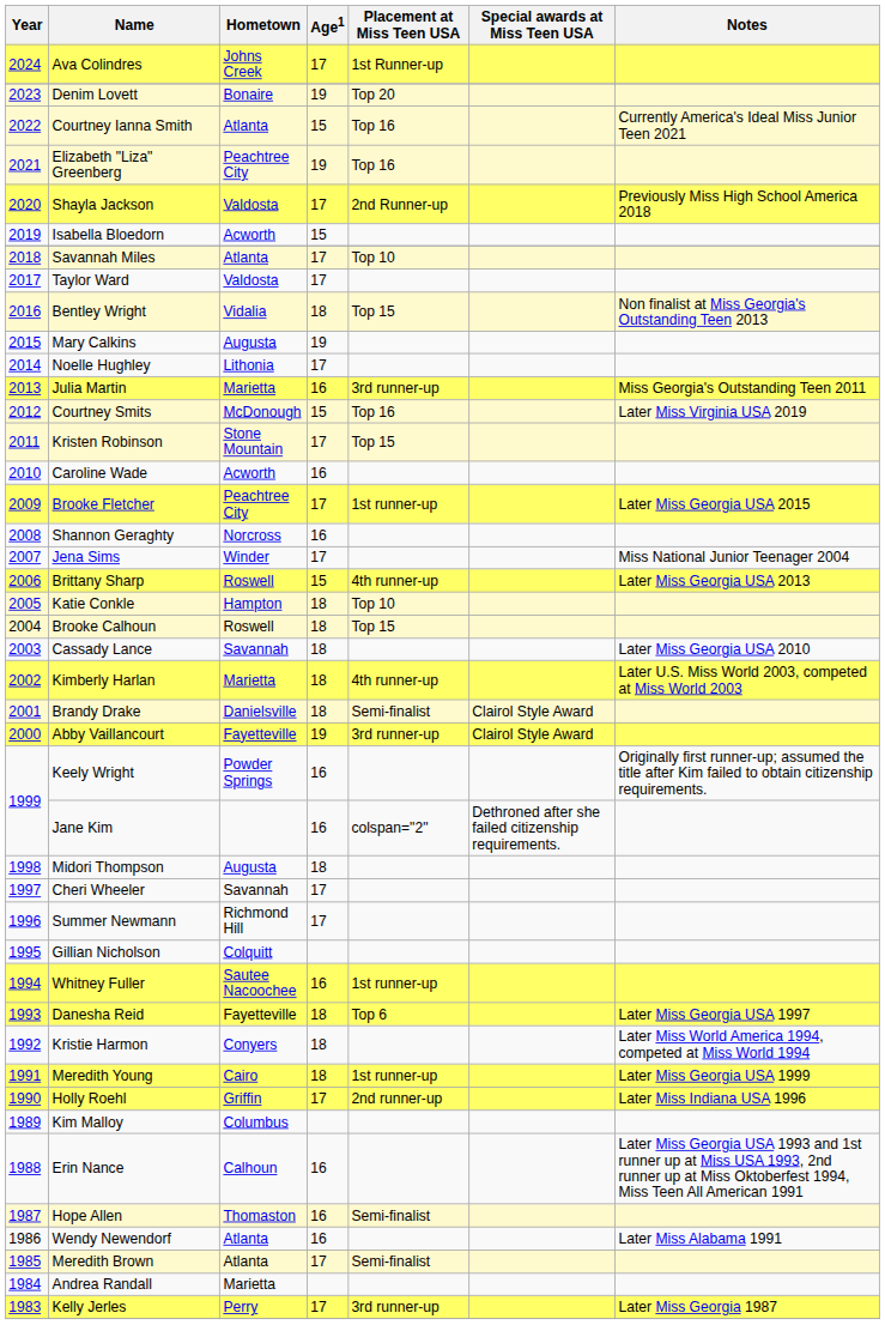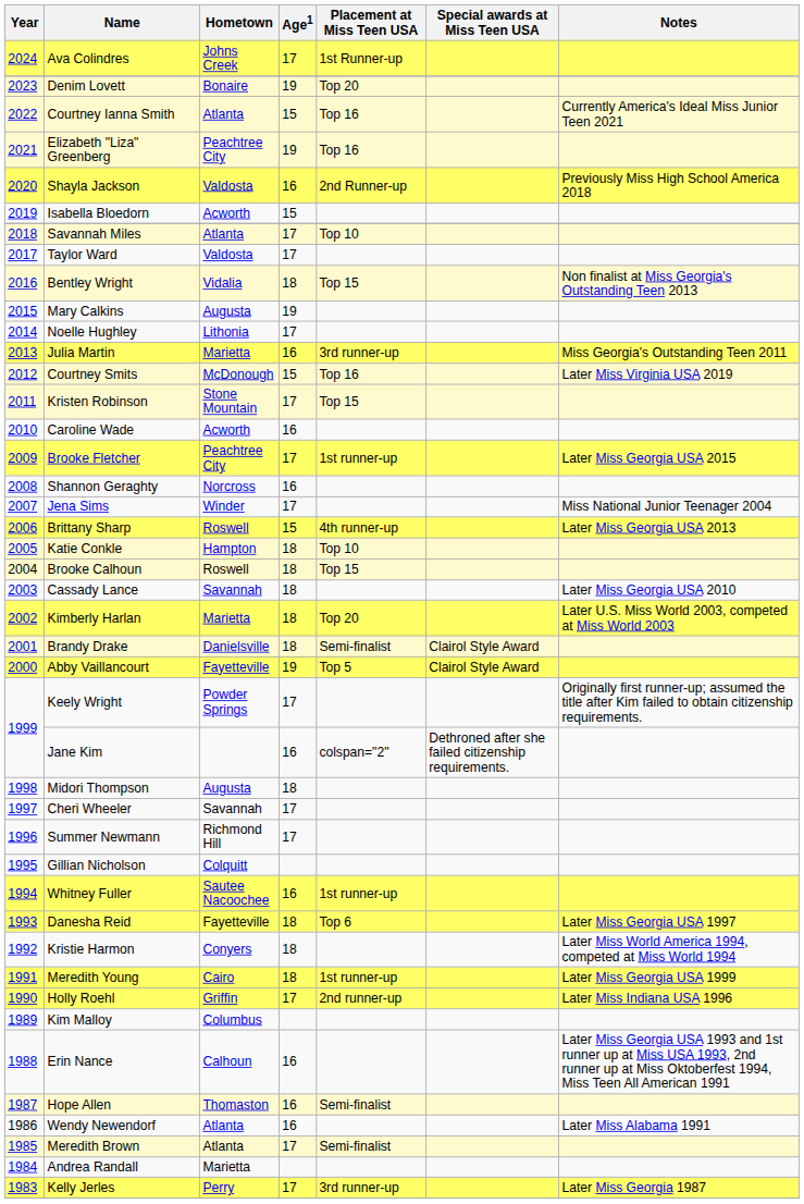Shayla Jackson | Age1: 17 -> 16
Kimberly Harlan | Placement at Miss Teen USA: 4th runner-up -> Top 20
Abby Vaillancourt | Placement at Miss Teen USA: 3rd runner-up -> Top 5
Keely Wright | Age1: 16 -> 17
